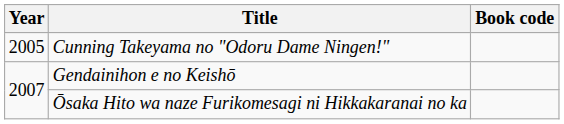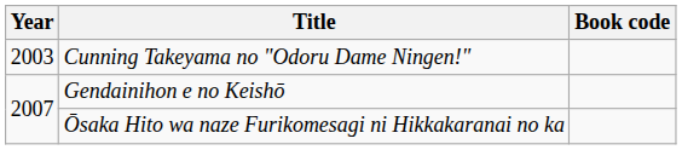Cunning Takeyama no "Odoru Dame Ningen!" | Year: 2005 -> 2003
